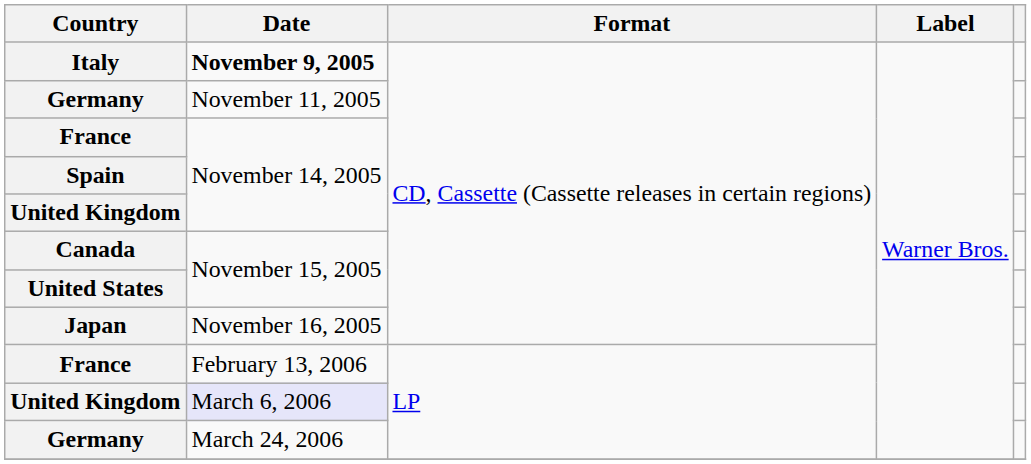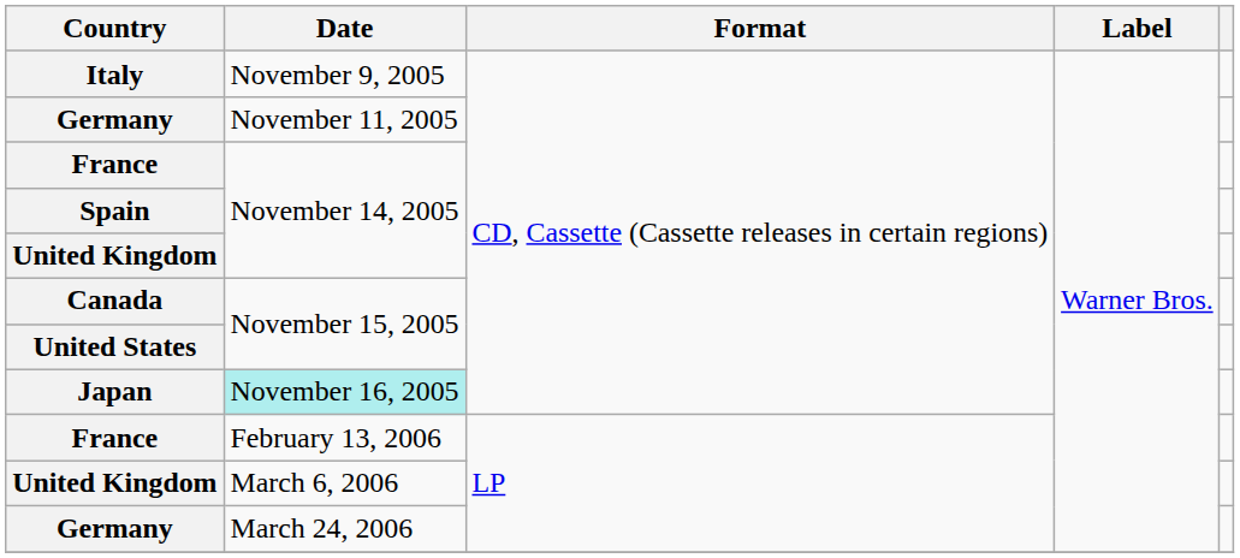Italy | Date: bold -> normal
Japan | Date: no background -> paleturquoise background
United Kingdom / March 6, 2006 | Date: lavender background -> no background
